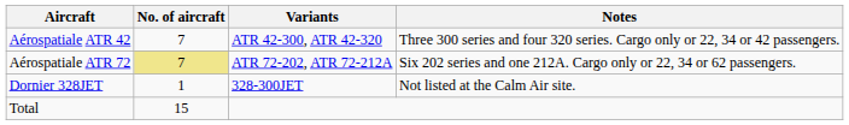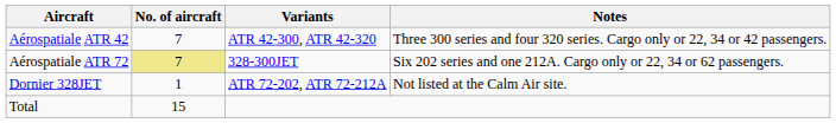Aérospatiale ATR 72 | Variants: ATR 72-202, ATR 72-212A -> 328-300JET
Dornier 328JET | Variants: 328-300JET -> ATR 72-202, ATR 72-212A
